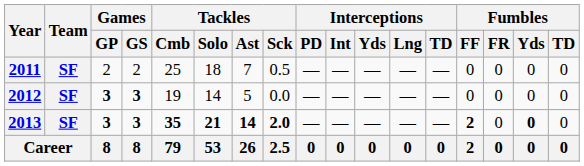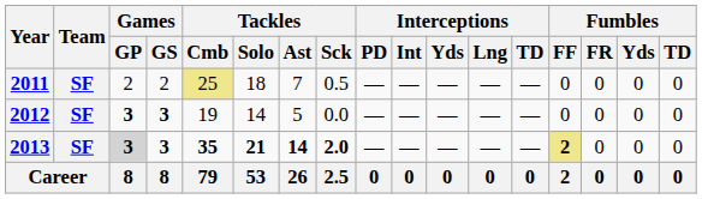2011 | Tackles / Cmb: no background -> khaki background
2013 | Games / GP: no background -> lightgrey background
2013 | Fumbles / FF: no background -> khaki background
2013 | Fumbles / Yds: bold -> normal
